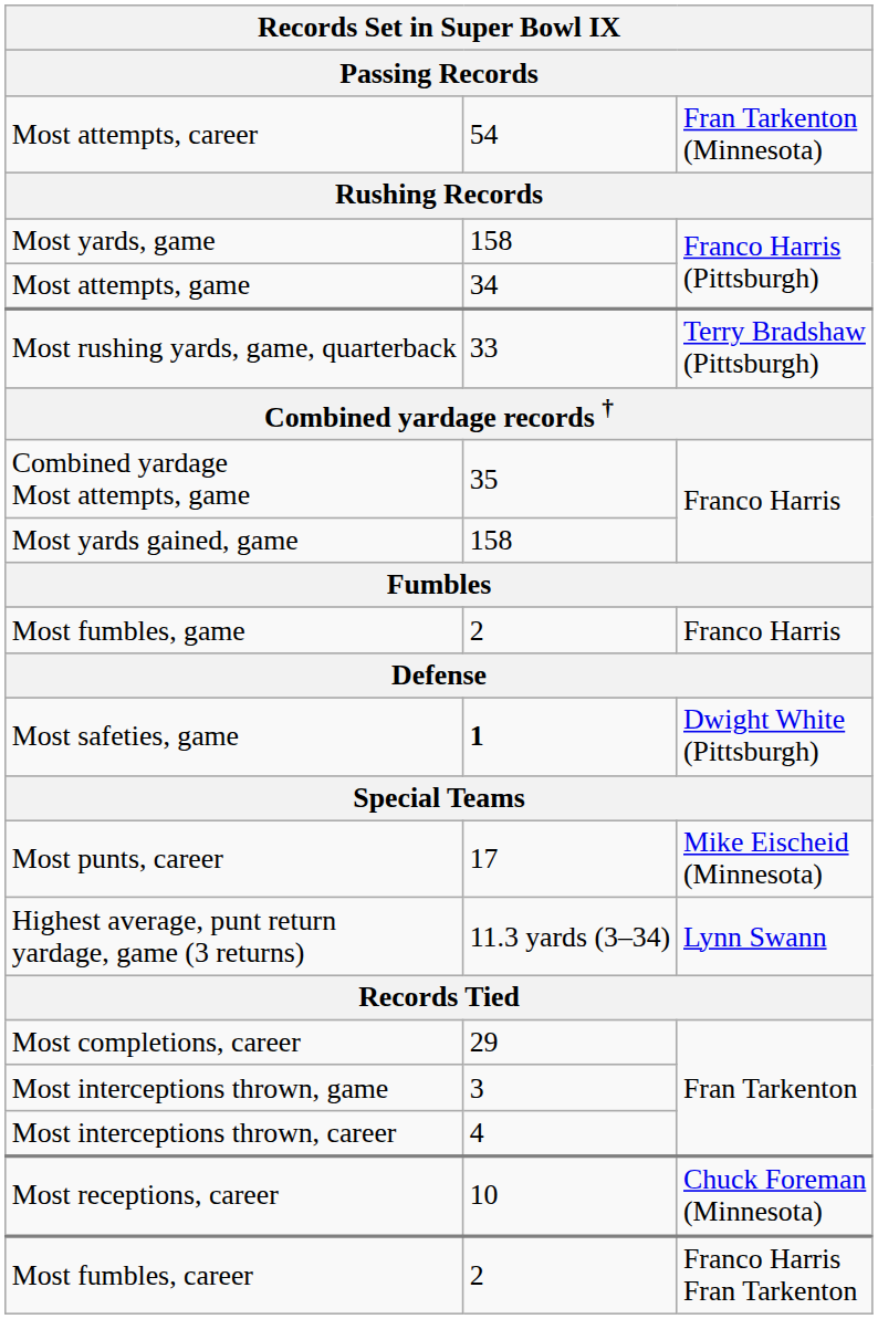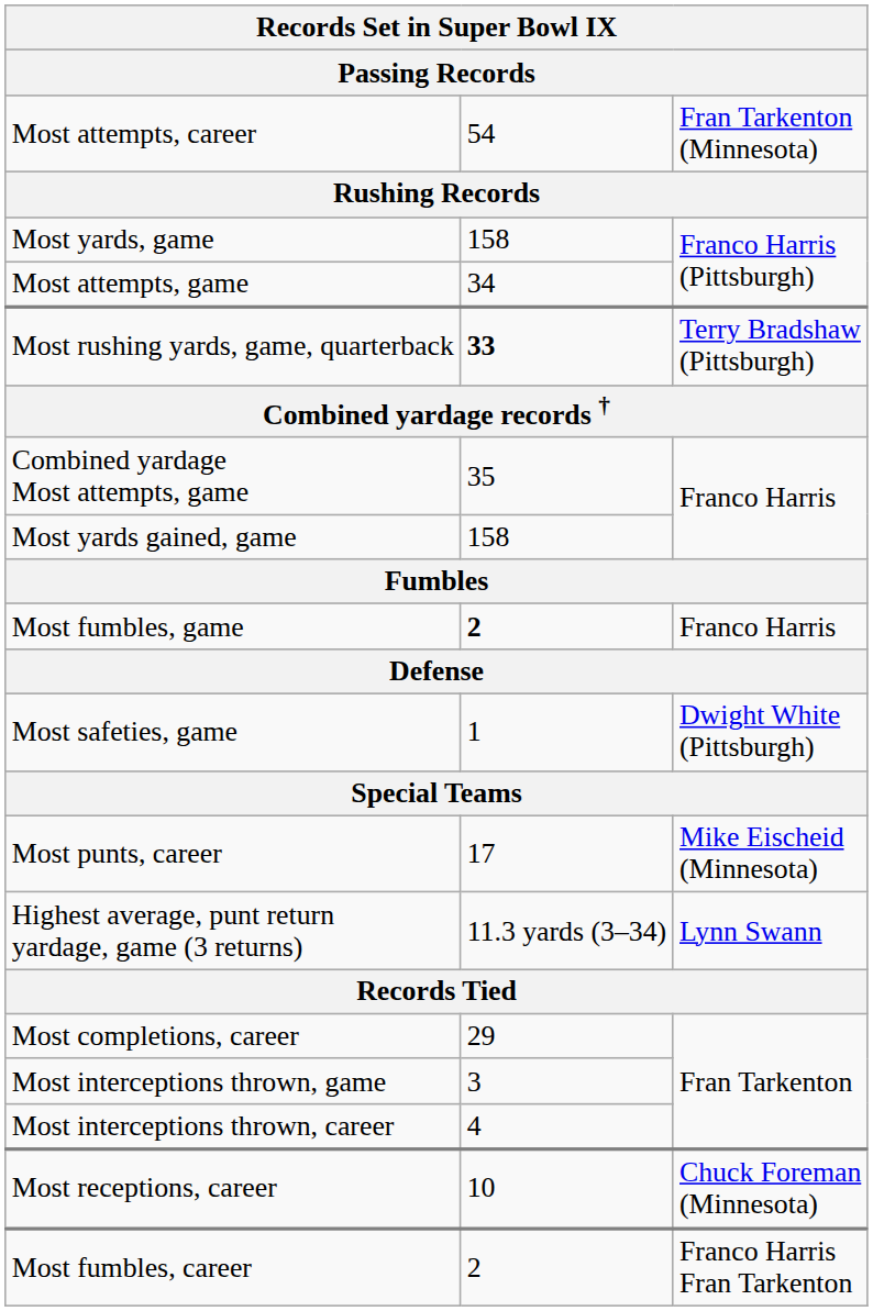Most rushing yards, game, quarterback | column 2: normal -> bold
Most fumbles, game | column 2: normal -> bold
Most safeties, game | column 2: bold -> normal
